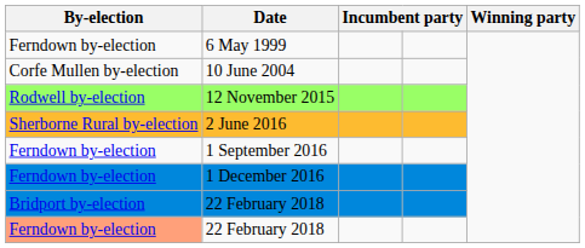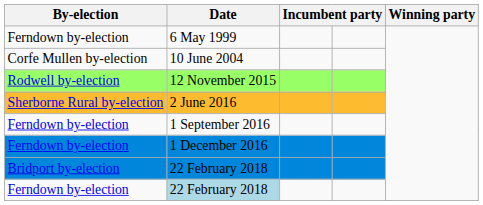Ferndown by-election / 22 February 2018 | By-election: lightsalmon background -> no background
Ferndown by-election / 22 February 2018 | Date: no background -> lightblue background
